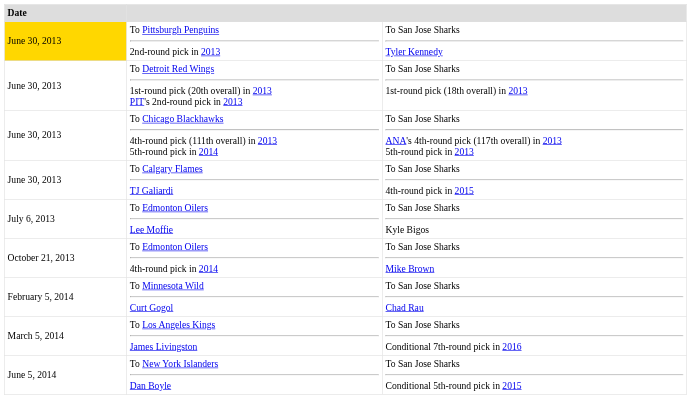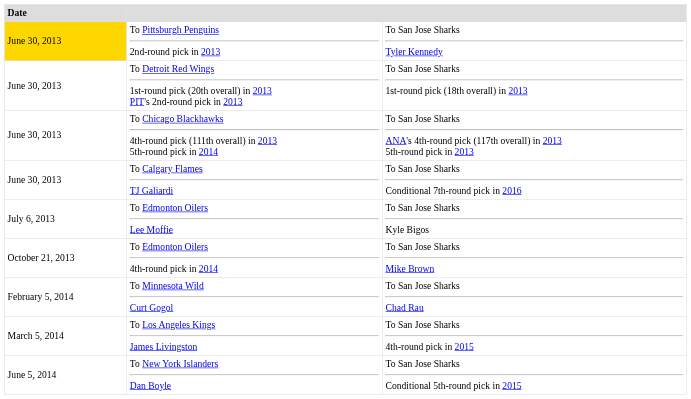To Calgary Flames TJ Galiardi | column 3: To San Jose Sharks 4th-round pick in 2015 -> To San Jose Sharks Conditional 7th-round pick in 2016
To Los Angeles Kings James Livingston | column 3: To San Jose Sharks Conditional 7th-round pick in 2016 -> To San Jose Sharks 4th-round pick in 2015
